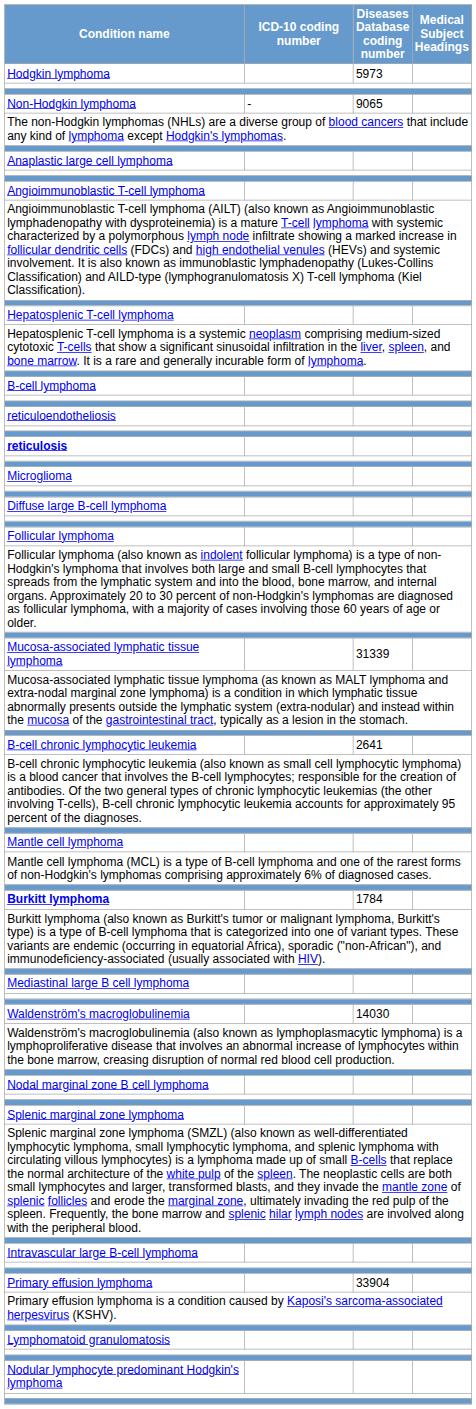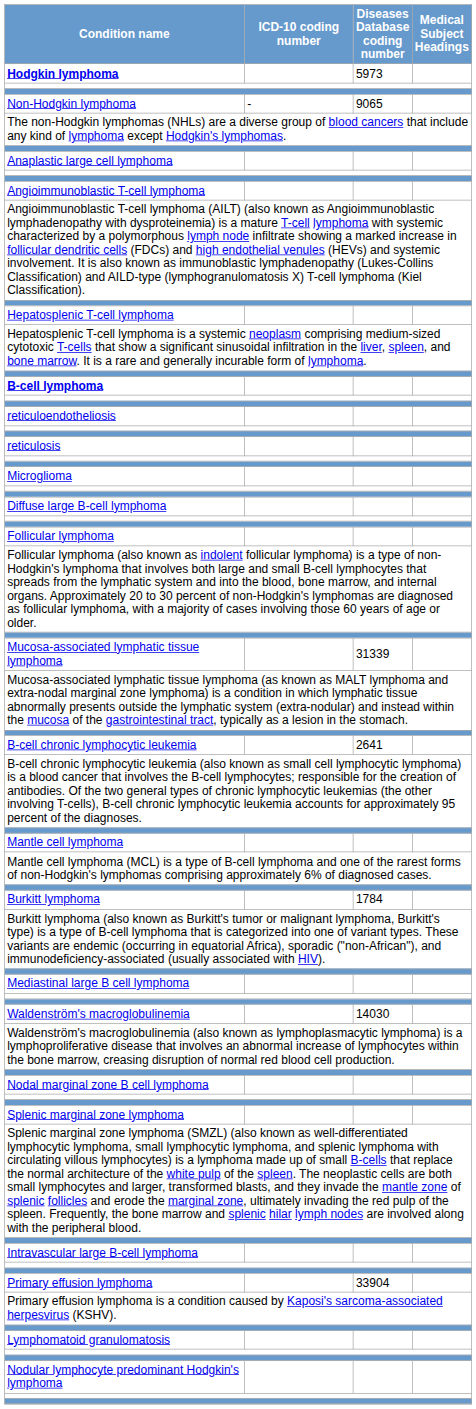Hodgkin lymphoma | Condition name: normal -> bold
B-cell lymphoma | Condition name: normal -> bold
reticulosis | Condition name: bold -> normal
Burkitt lymphoma | Condition name: bold -> normal
